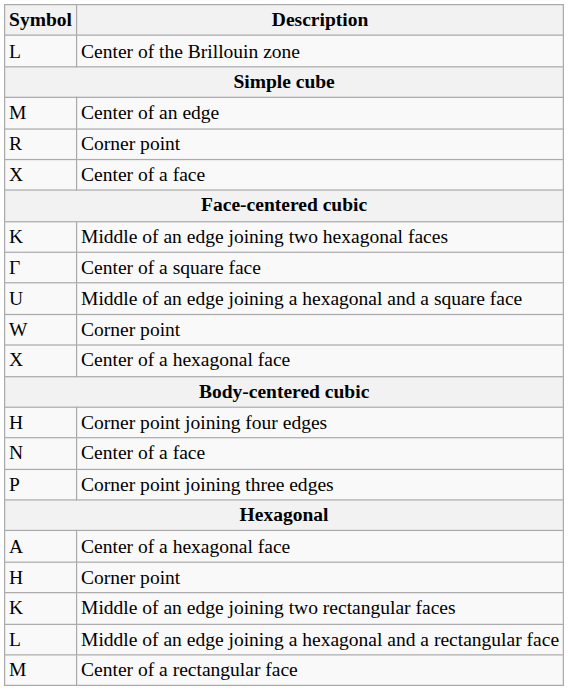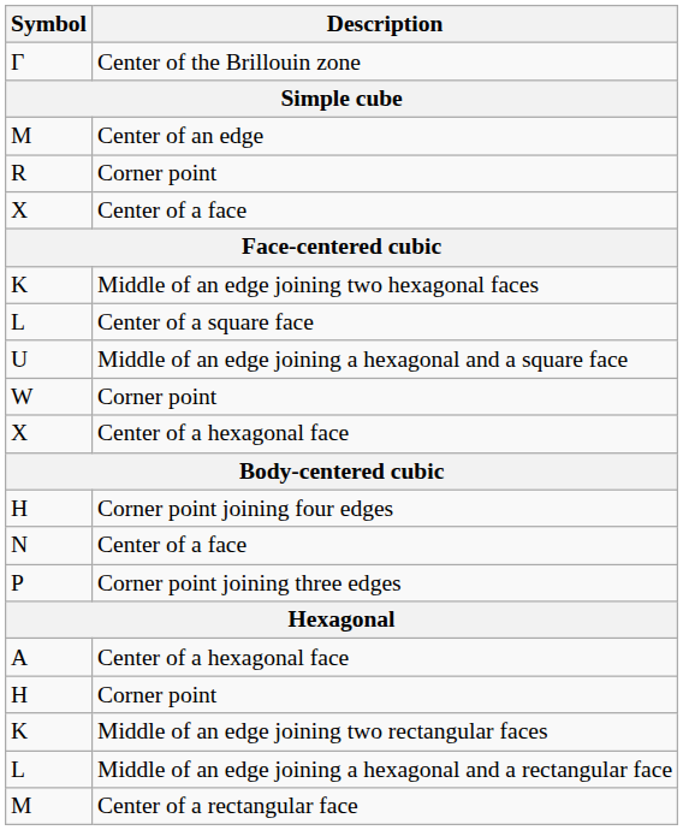row 2 | Symbol: L -> Γ
row 9 | Symbol: Γ -> L
